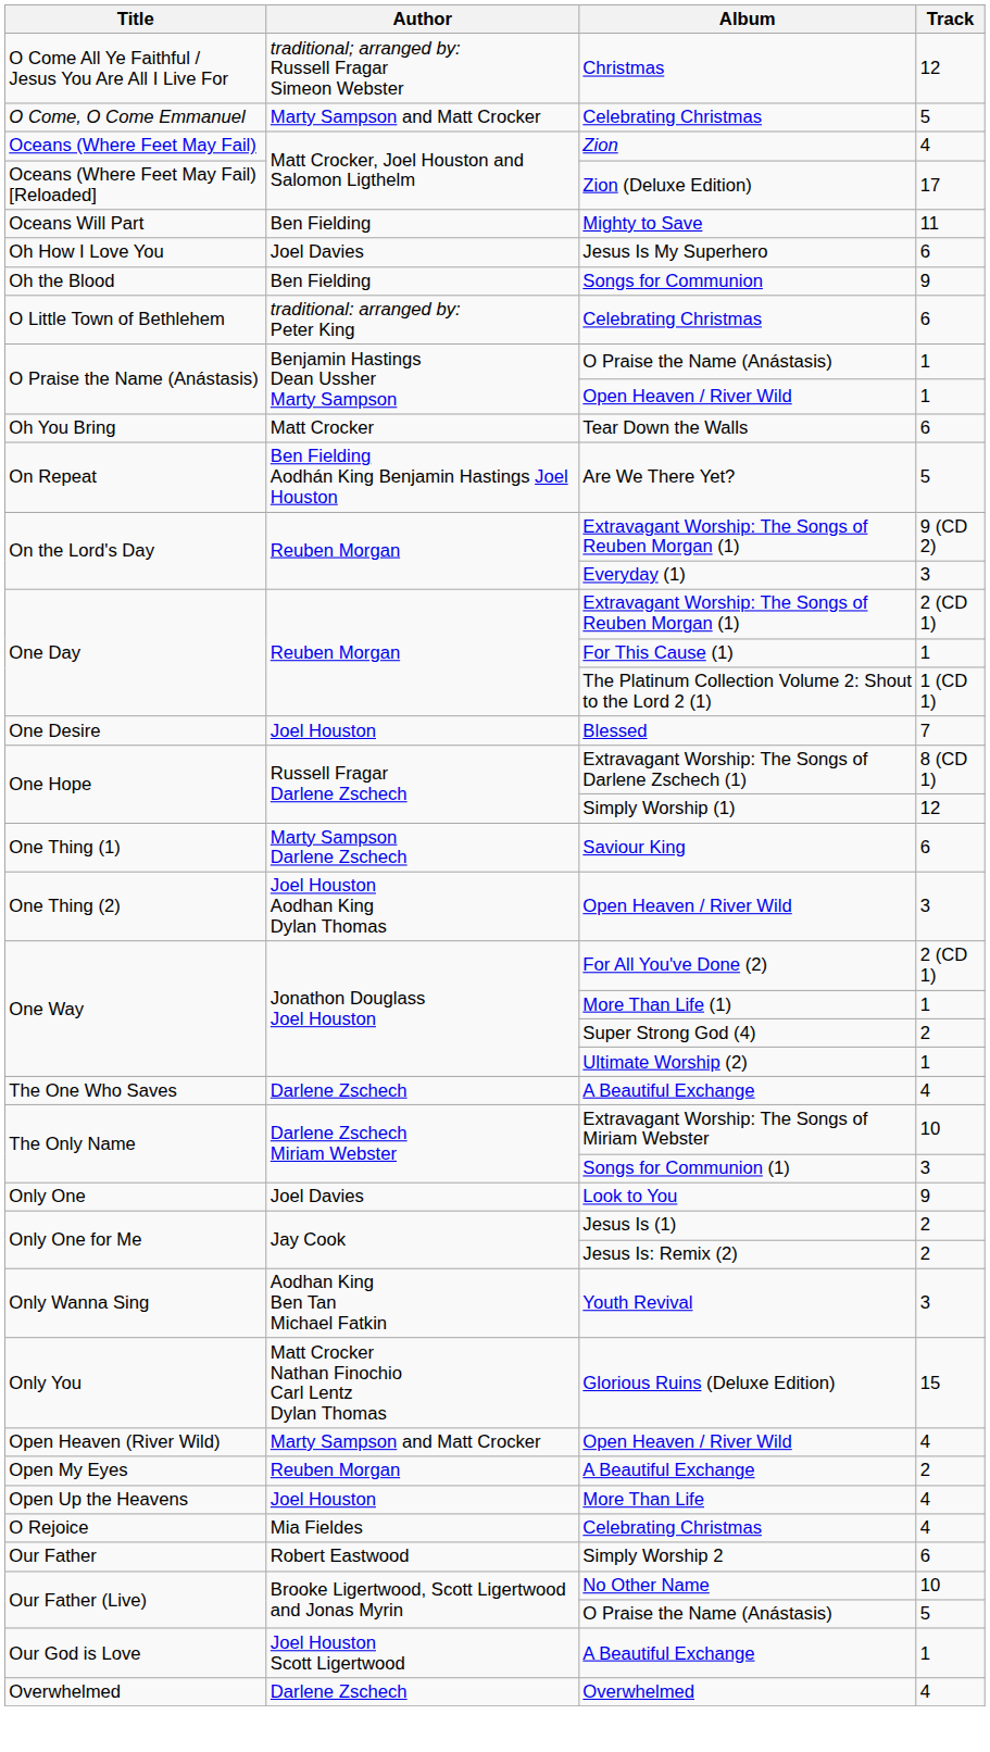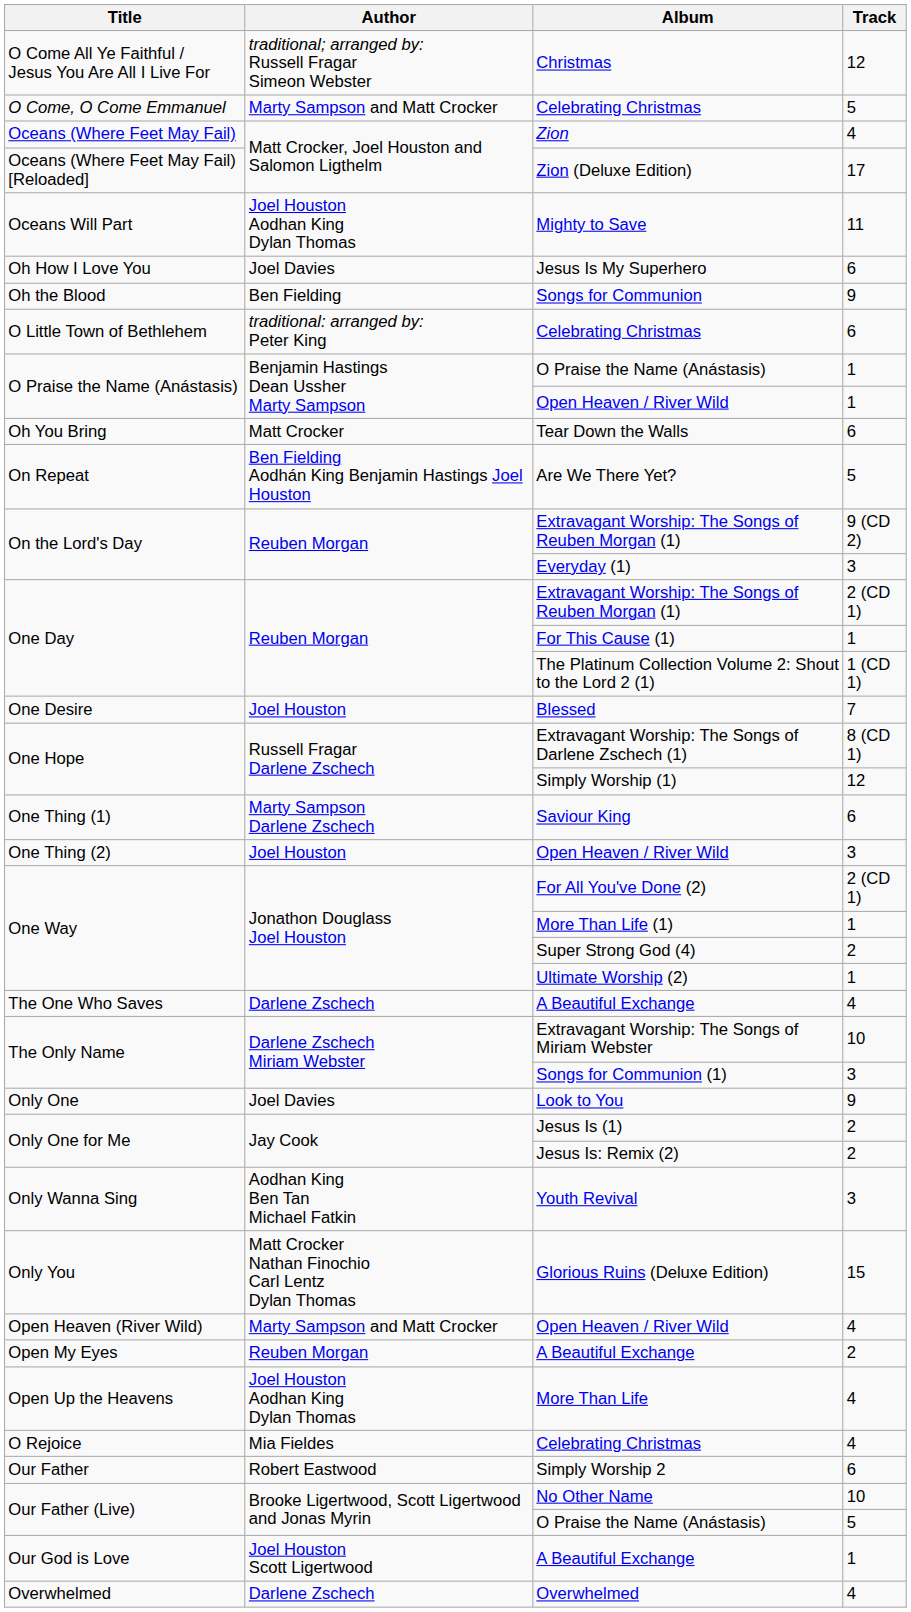Mighty to Save | Author: Ben Fielding -> Joel Houston Aodhan King Dylan Thomas
One Thing (2) / Open Heaven / River Wild | Author: Joel Houston Aodhan King Dylan Thomas -> Joel Houston
More Than Life | Author: Joel Houston -> Joel Houston Aodhan King Dylan Thomas
